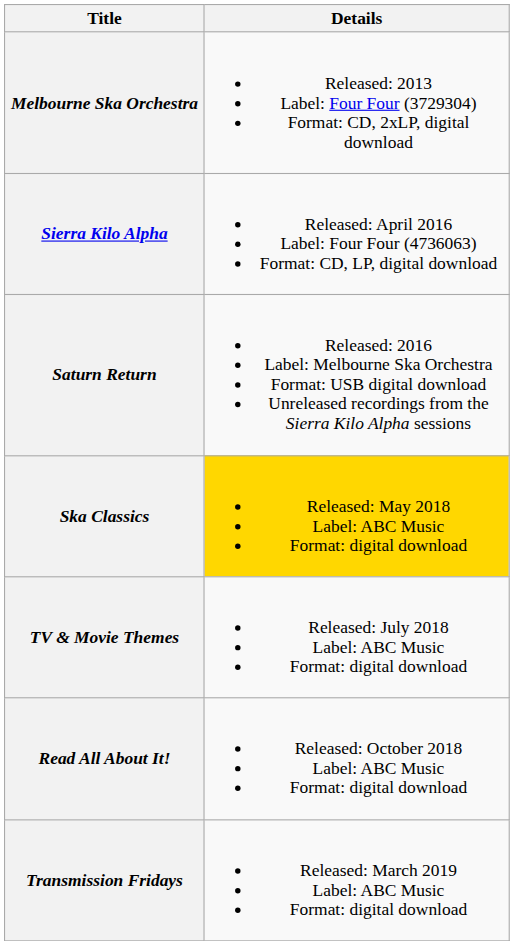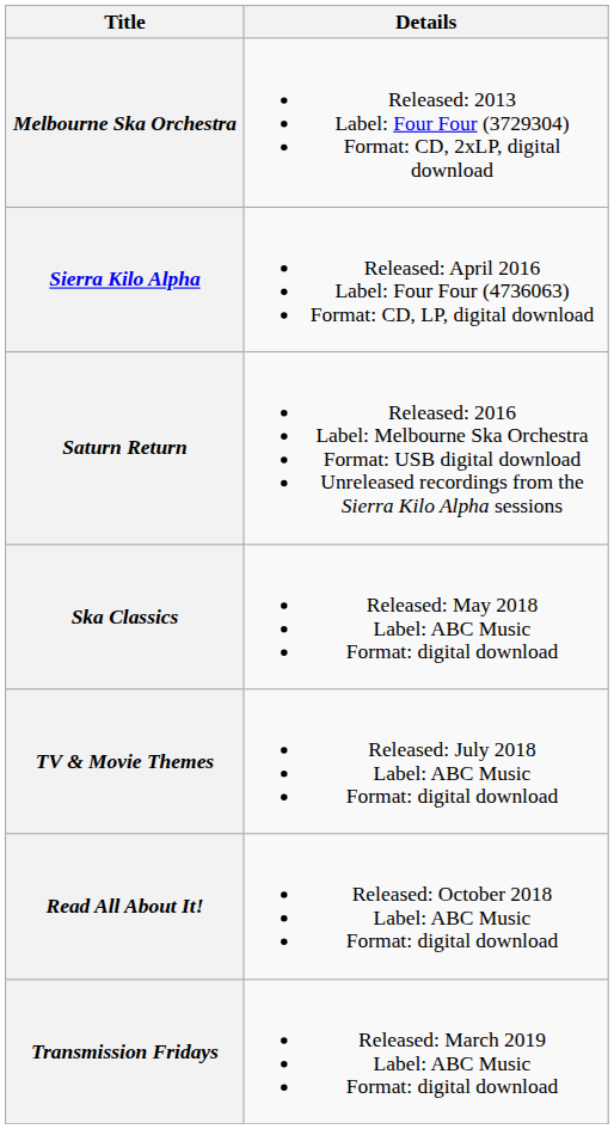Ska Classics | Details: gold background -> no background
